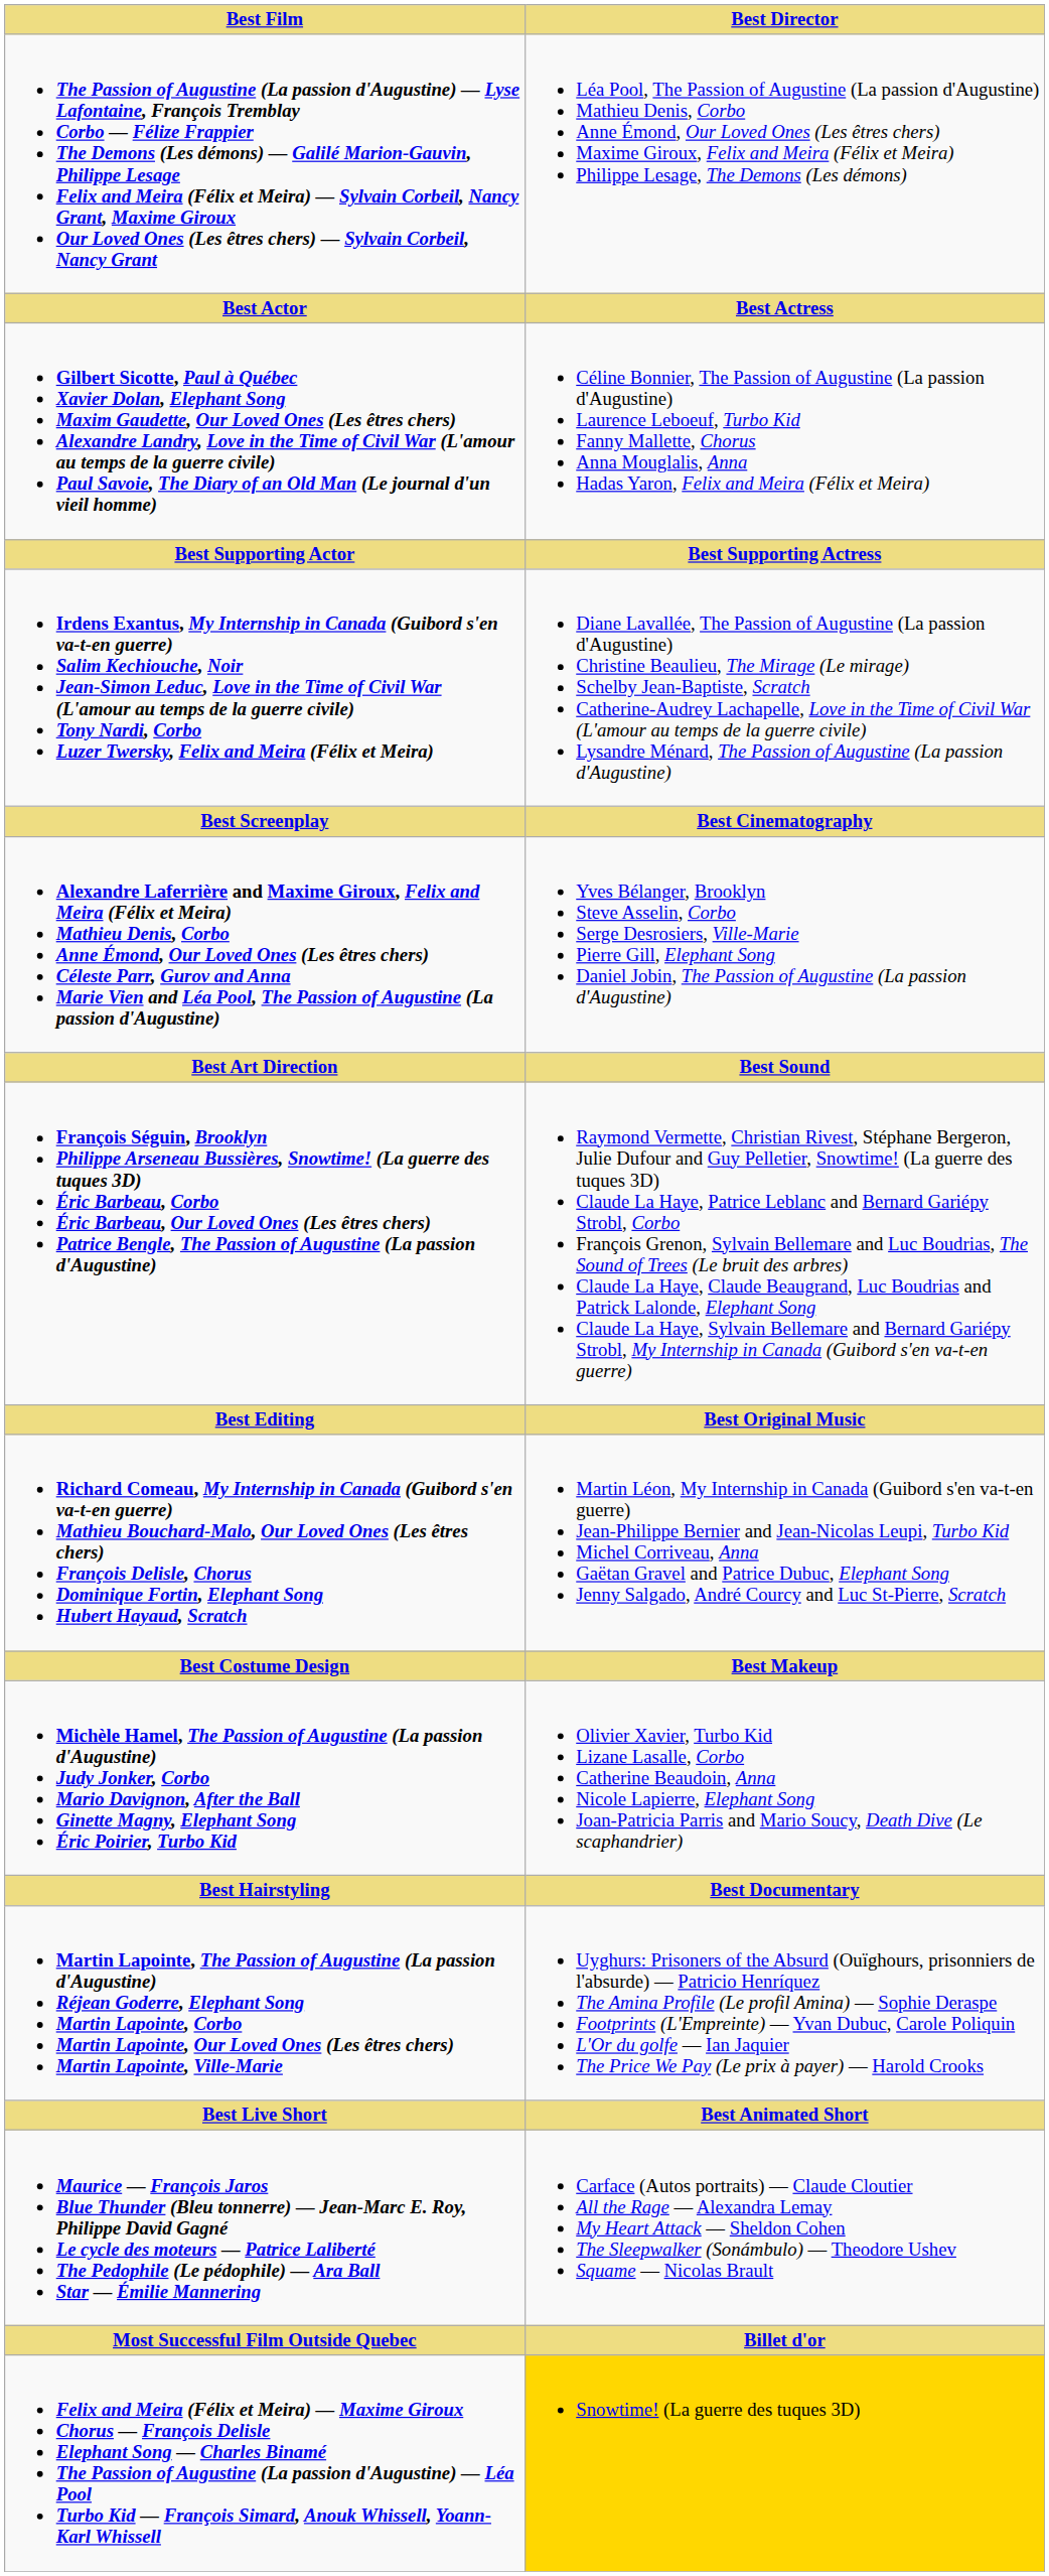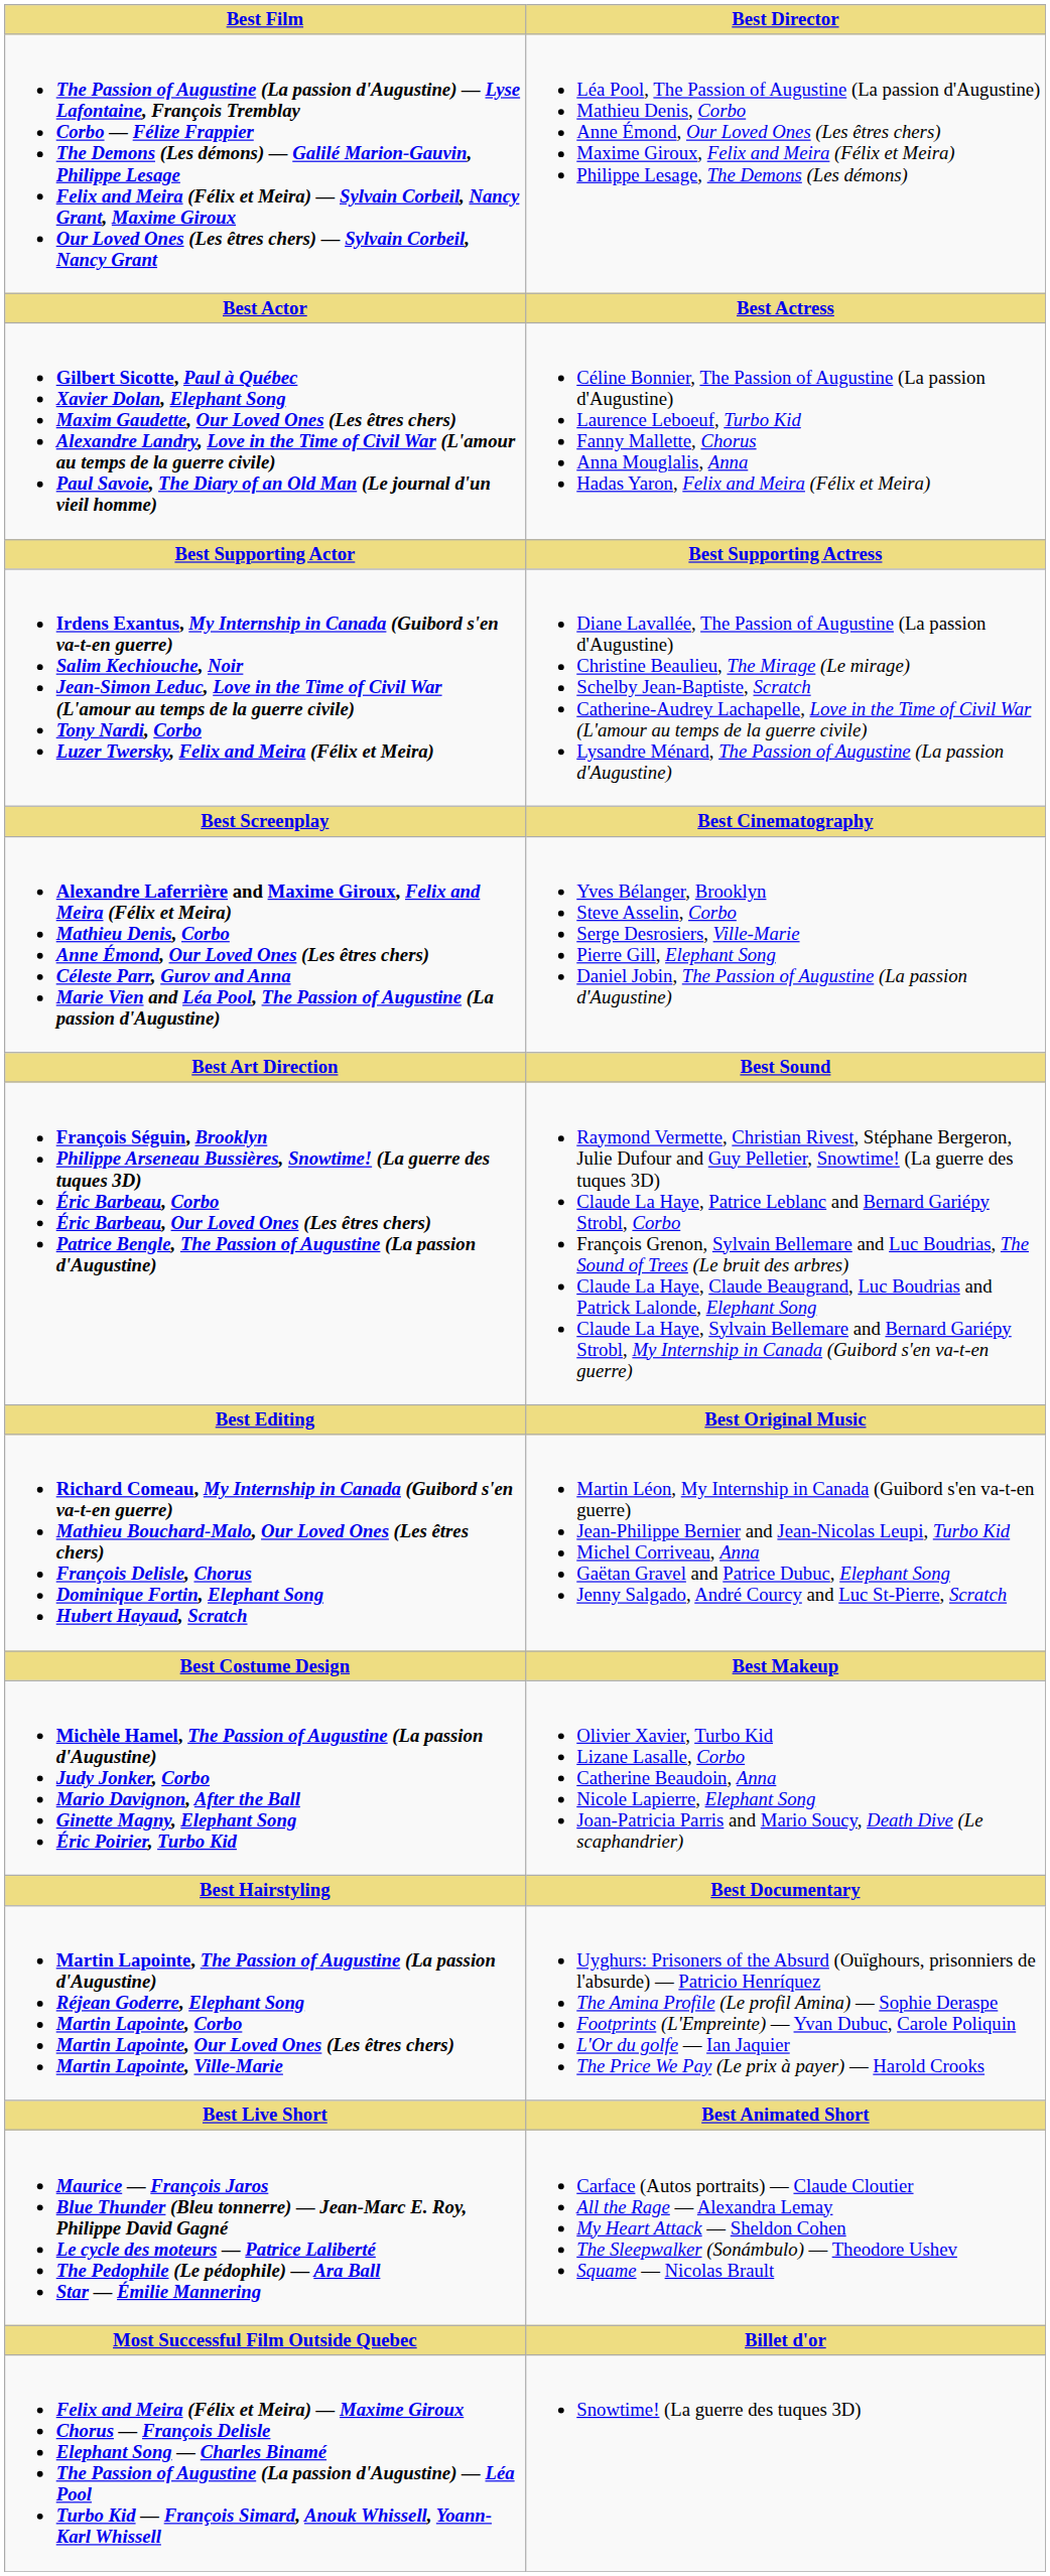row 20 | Best Director: gold background -> no background
